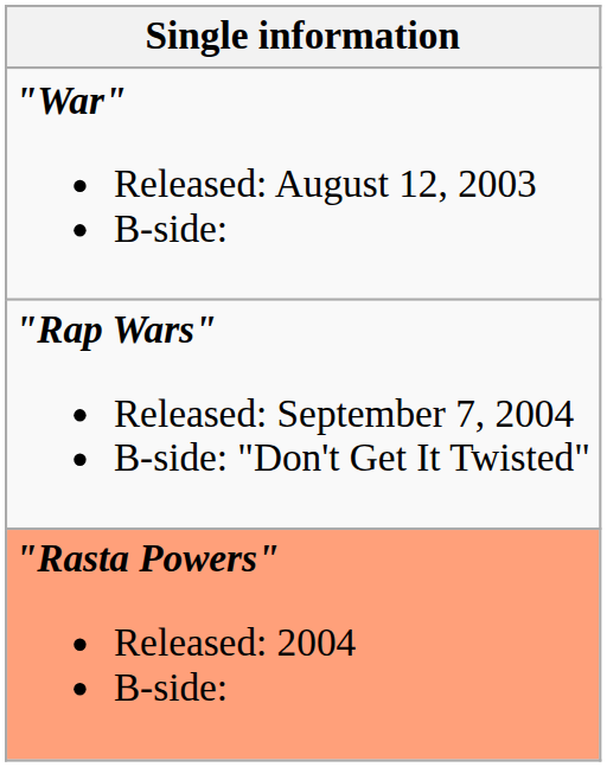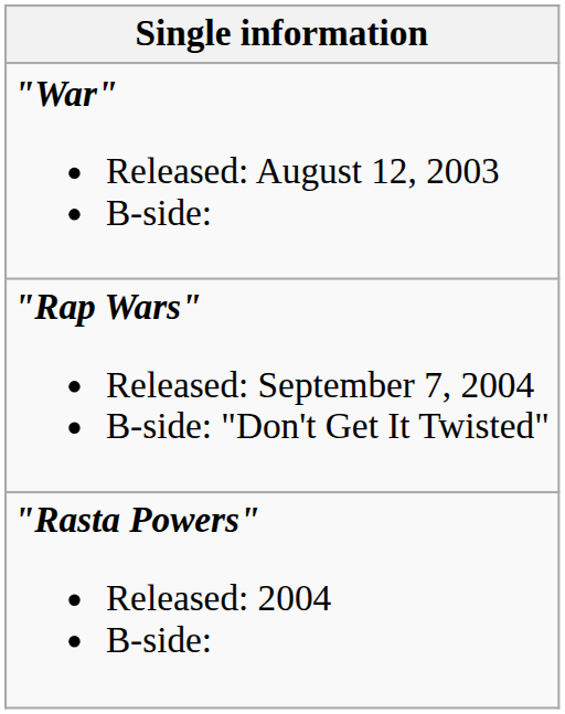row 4 | column 1: lightsalmon background -> no background
